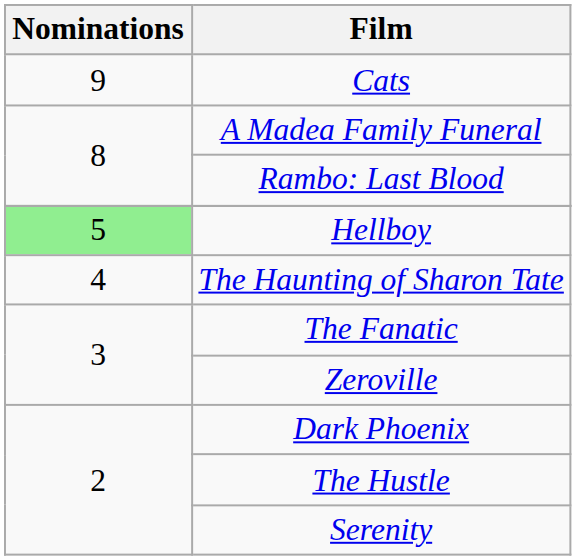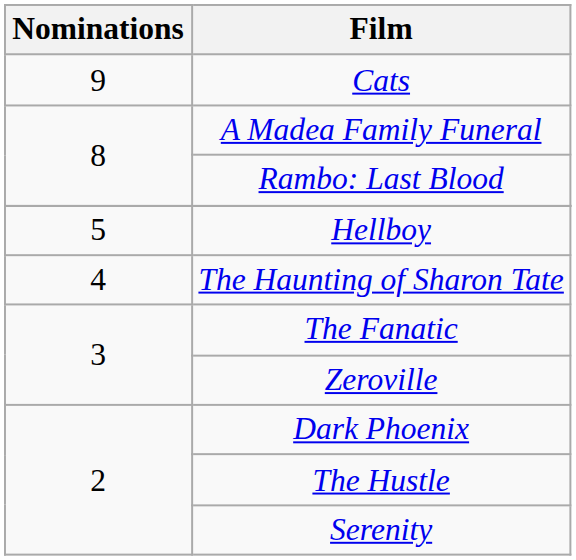Hellboy | Nominations: lightgreen background -> no background
